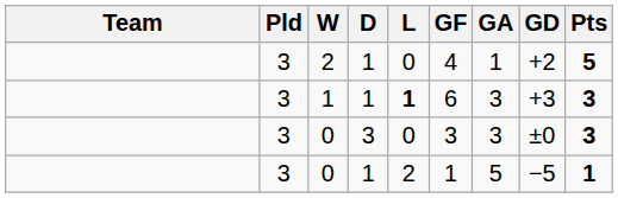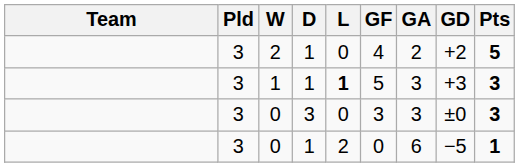row 2 | GA: 1 -> 2
row 3 | GF: 6 -> 5
row 5 | GF: 1 -> 0
row 5 | GA: 5 -> 6
